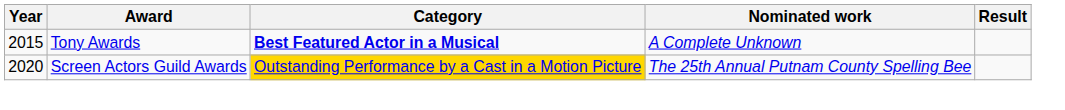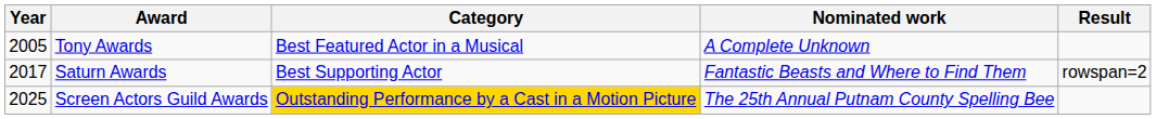Tony Awards | Year: 2015 -> 2005
Tony Awards | Category: bold -> normal
+ row: 2017 | Saturn Awards | Best Supporting Actor | Fantastic Beasts and Where to Find Them | rowspan=2
Screen Actors Guild Awards | Year: 2020 -> 2025
